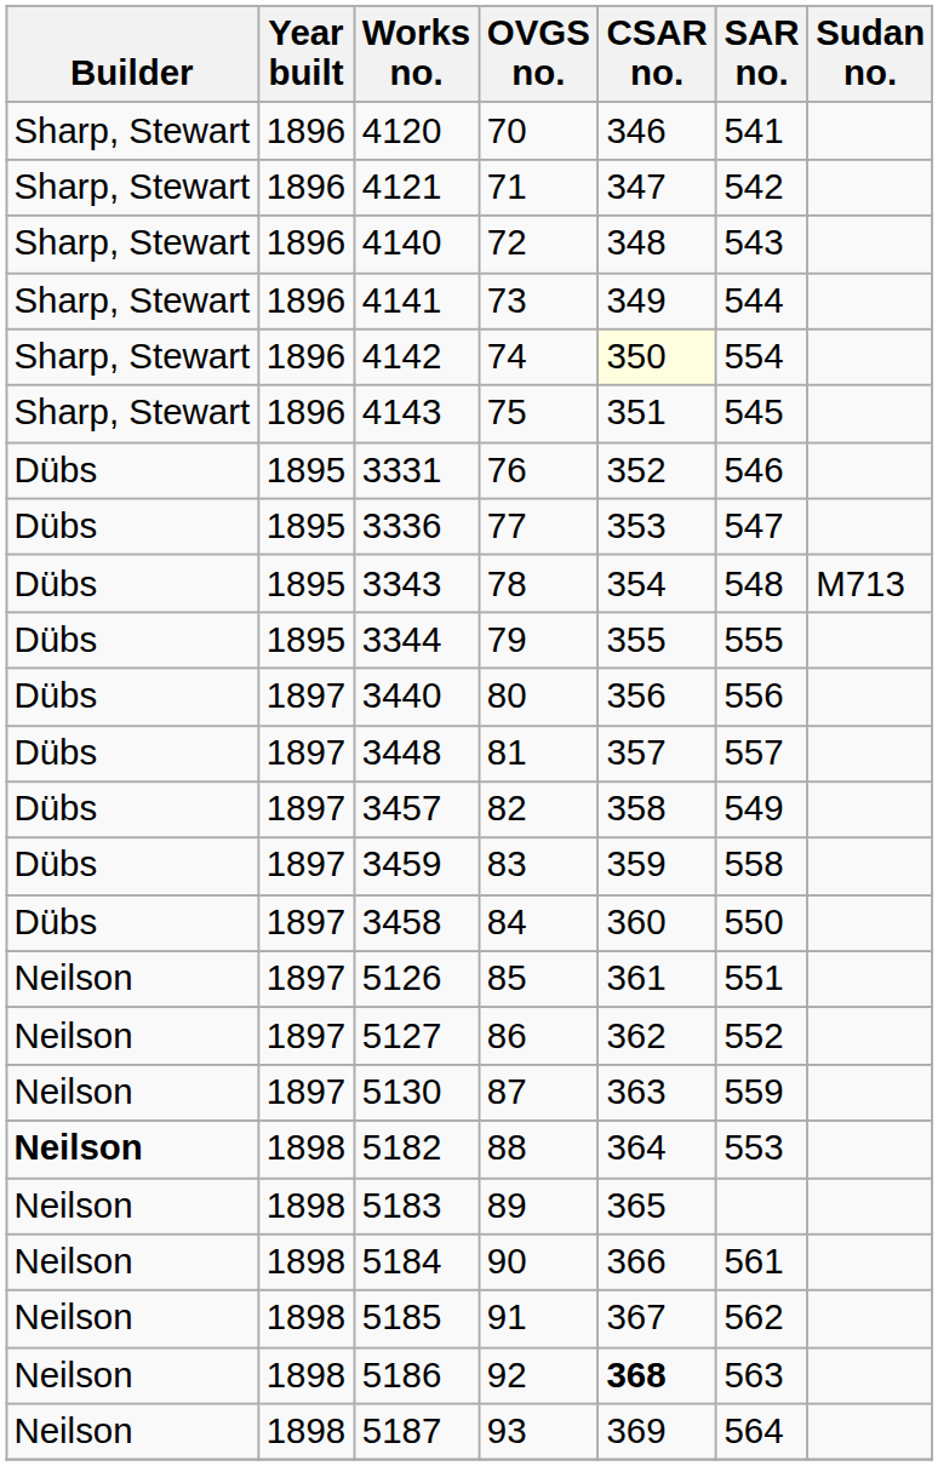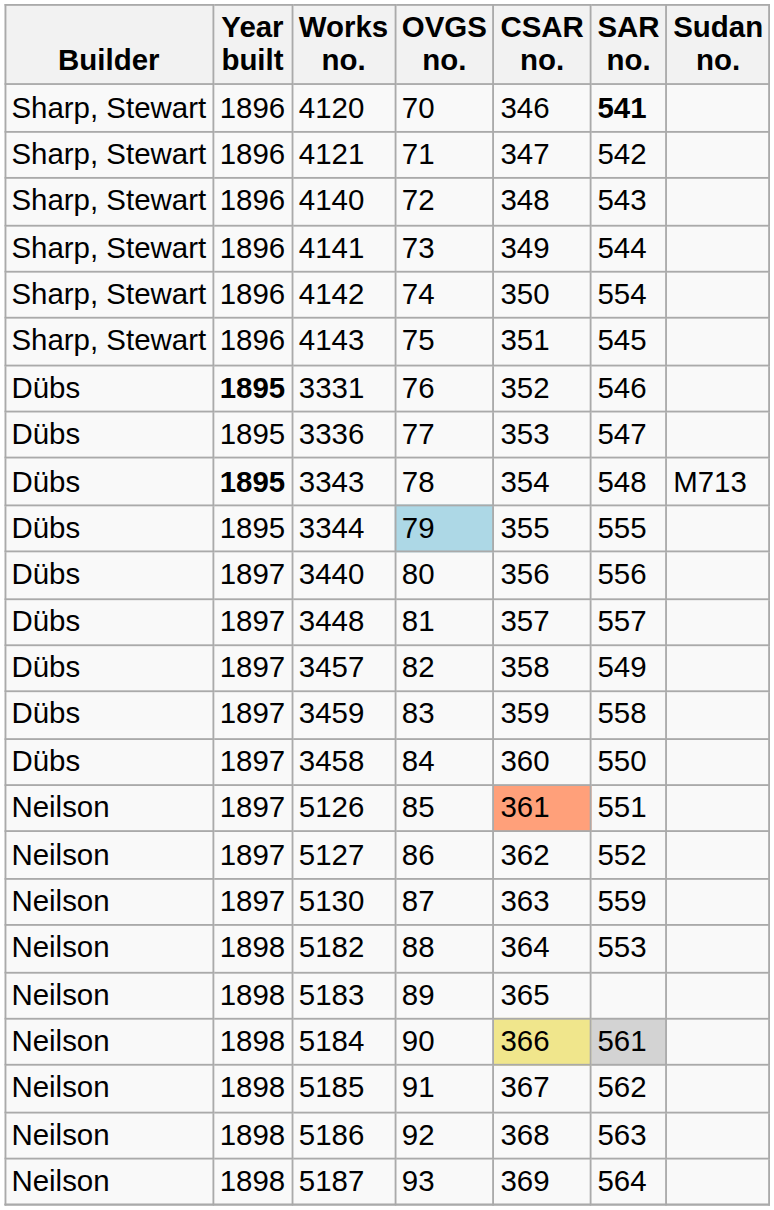4120 | SAR no.: normal -> bold
4142 | CSAR no.: lightyellow background -> no background
3331 | Year built: normal -> bold
3343 | Year built: normal -> bold
3344 | OVGS no.: no background -> lightblue background
5126 | CSAR no.: no background -> lightsalmon background
5182 | Builder: bold -> normal
5184 | CSAR no.: no background -> khaki background
5184 | SAR no.: no background -> lightgrey background
5186 | CSAR no.: bold -> normal
